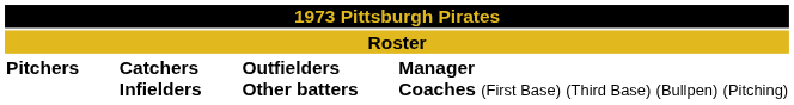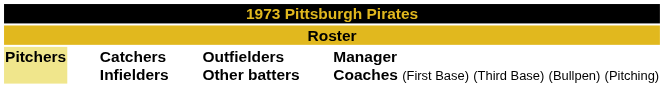Pitchers | column 1: no background -> khaki background
